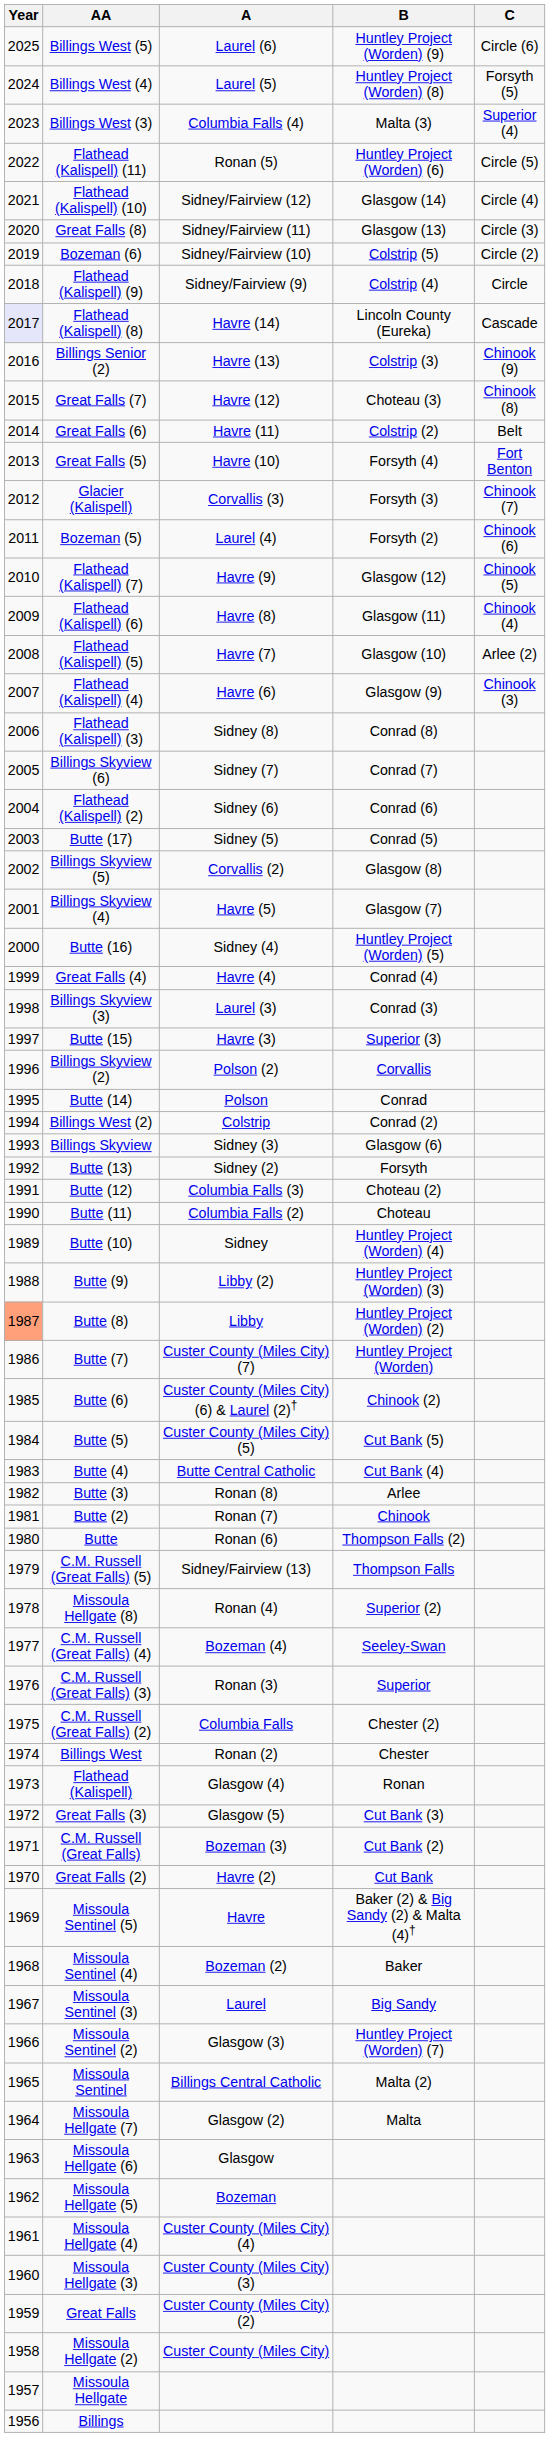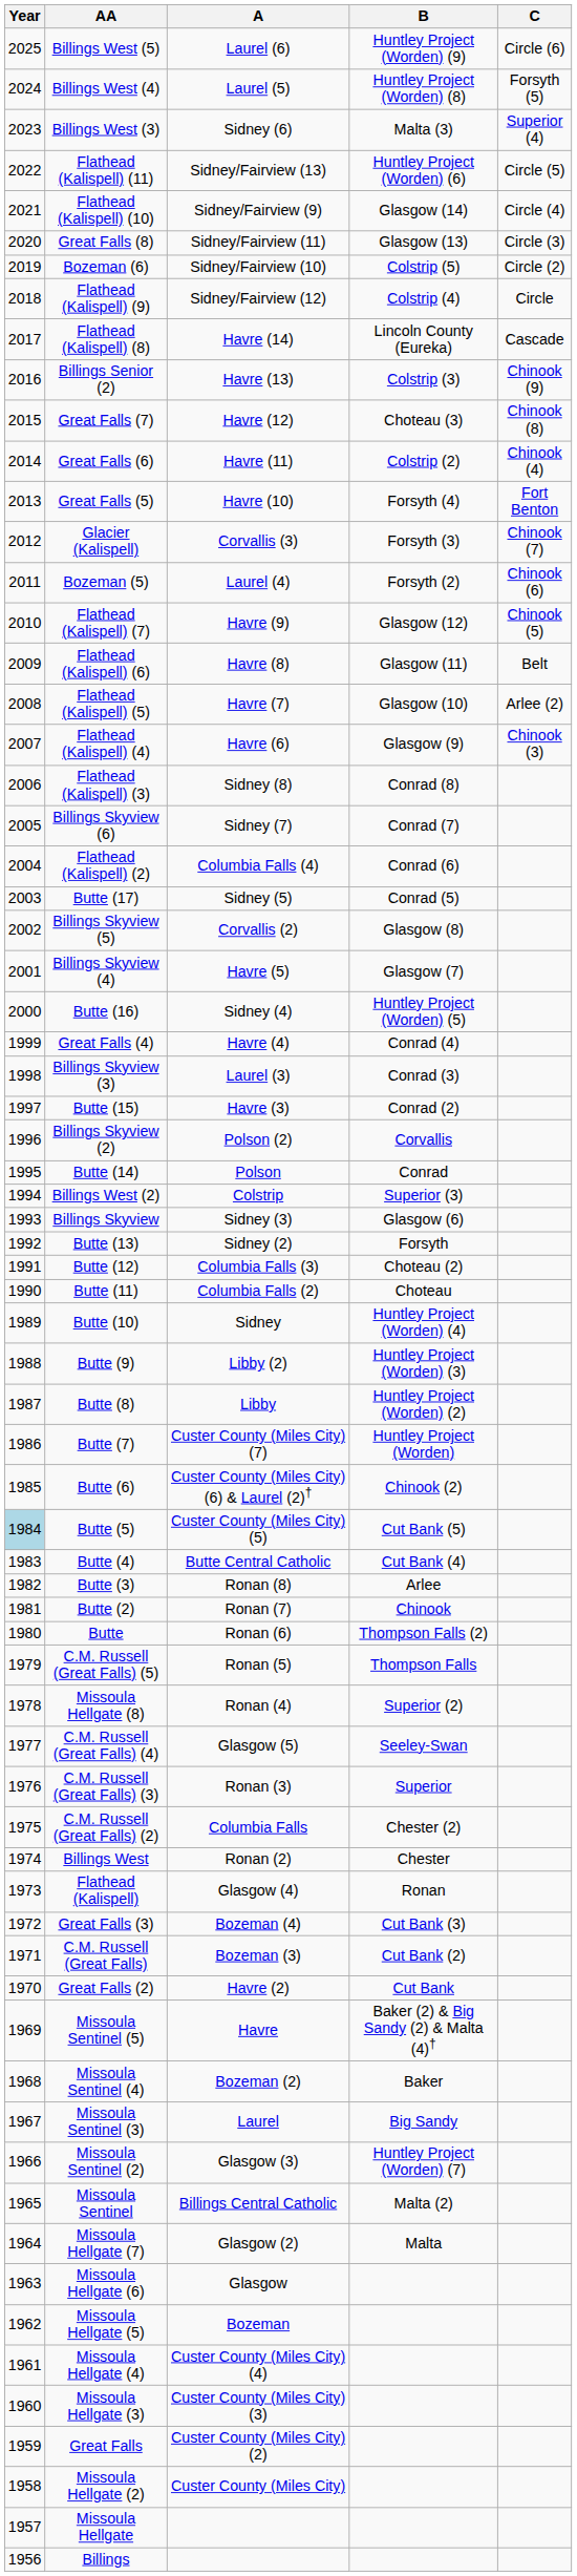Billings West (3) | A: Columbia Falls (4) -> Sidney (6)
Flathead (Kalispell) (11) | A: Ronan (5) -> Sidney/Fairview (13)
Flathead (Kalispell) (10) | A: Sidney/Fairview (12) -> Sidney/Fairview (9)
Flathead (Kalispell) (9) | A: Sidney/Fairview (9) -> Sidney/Fairview (12)
Flathead (Kalispell) (8) | Year: lavender background -> no background
Great Falls (6) | C: Belt -> Chinook (4)
Flathead (Kalispell) (6) | C: Chinook (4) -> Belt
Flathead (Kalispell) (2) | A: Sidney (6) -> Columbia Falls (4)
Butte (15) | B: Superior (3) -> Conrad (2)
Billings West (2) | B: Conrad (2) -> Superior (3)
Butte (8) | Year: lightsalmon background -> no background
Butte (5) | Year: no background -> lightblue background
C.M. Russell (Great Falls) (5) | A: Sidney/Fairview (13) -> Ronan (5)
C.M. Russell (Great Falls) (4) | A: Bozeman (4) -> Glasgow (5)
Great Falls (3) | A: Glasgow (5) -> Bozeman (4)
